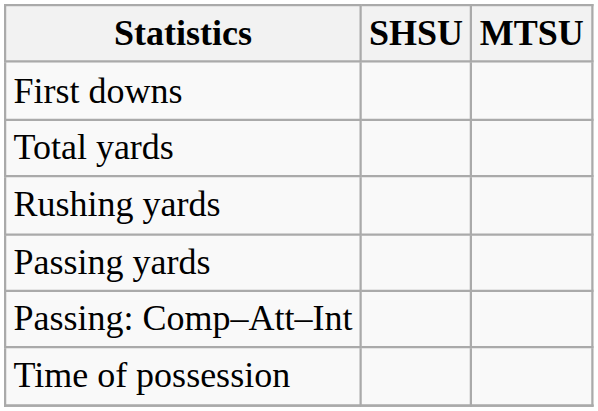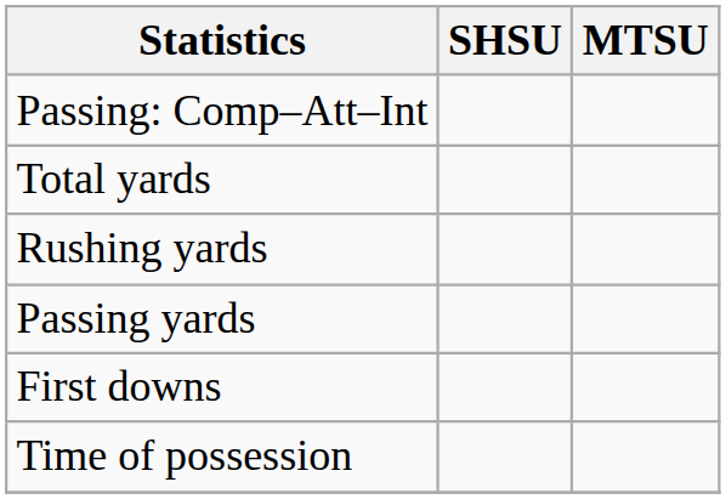rows swapped: First downs <-> Passing: Comp–Att–Int
